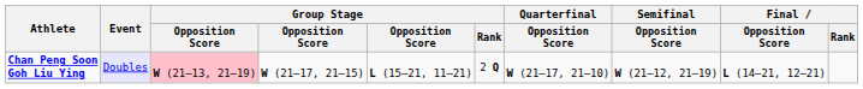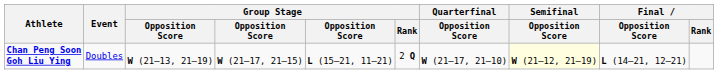Chan Peng Soon Goh Liu Ying | Event: lavender background -> no background
Chan Peng Soon Goh Liu Ying | column 3: pink background -> no background
Chan Peng Soon Goh Liu Ying | Semifinal / Opposition Score: no background -> lightyellow background
